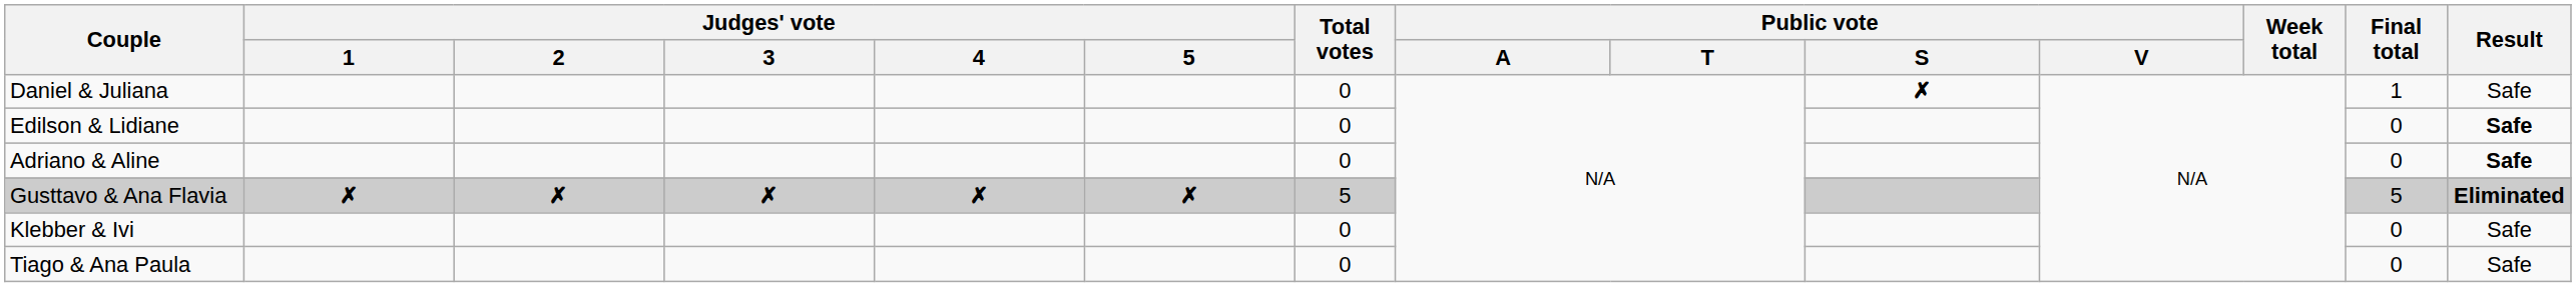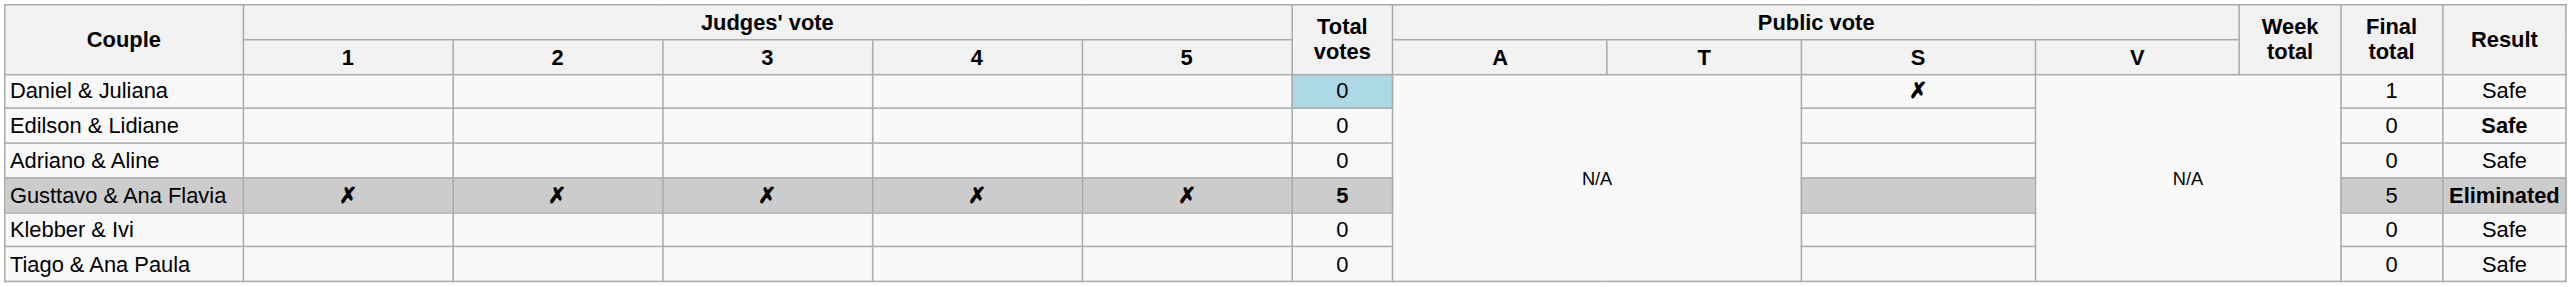Daniel & Juliana | Total votes: no background -> lightblue background
Adriano & Aline | Result: bold -> normal
Gusttavo & Ana Flavia | Total votes: normal -> bold
